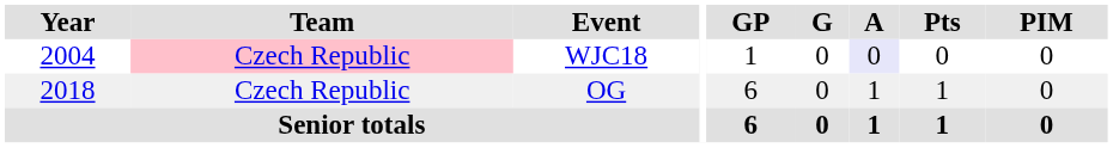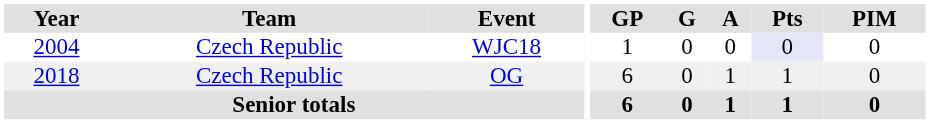WJC18 | Team: pink background -> no background
WJC18 | A: lavender background -> no background
WJC18 | Pts: no background -> lavender background
